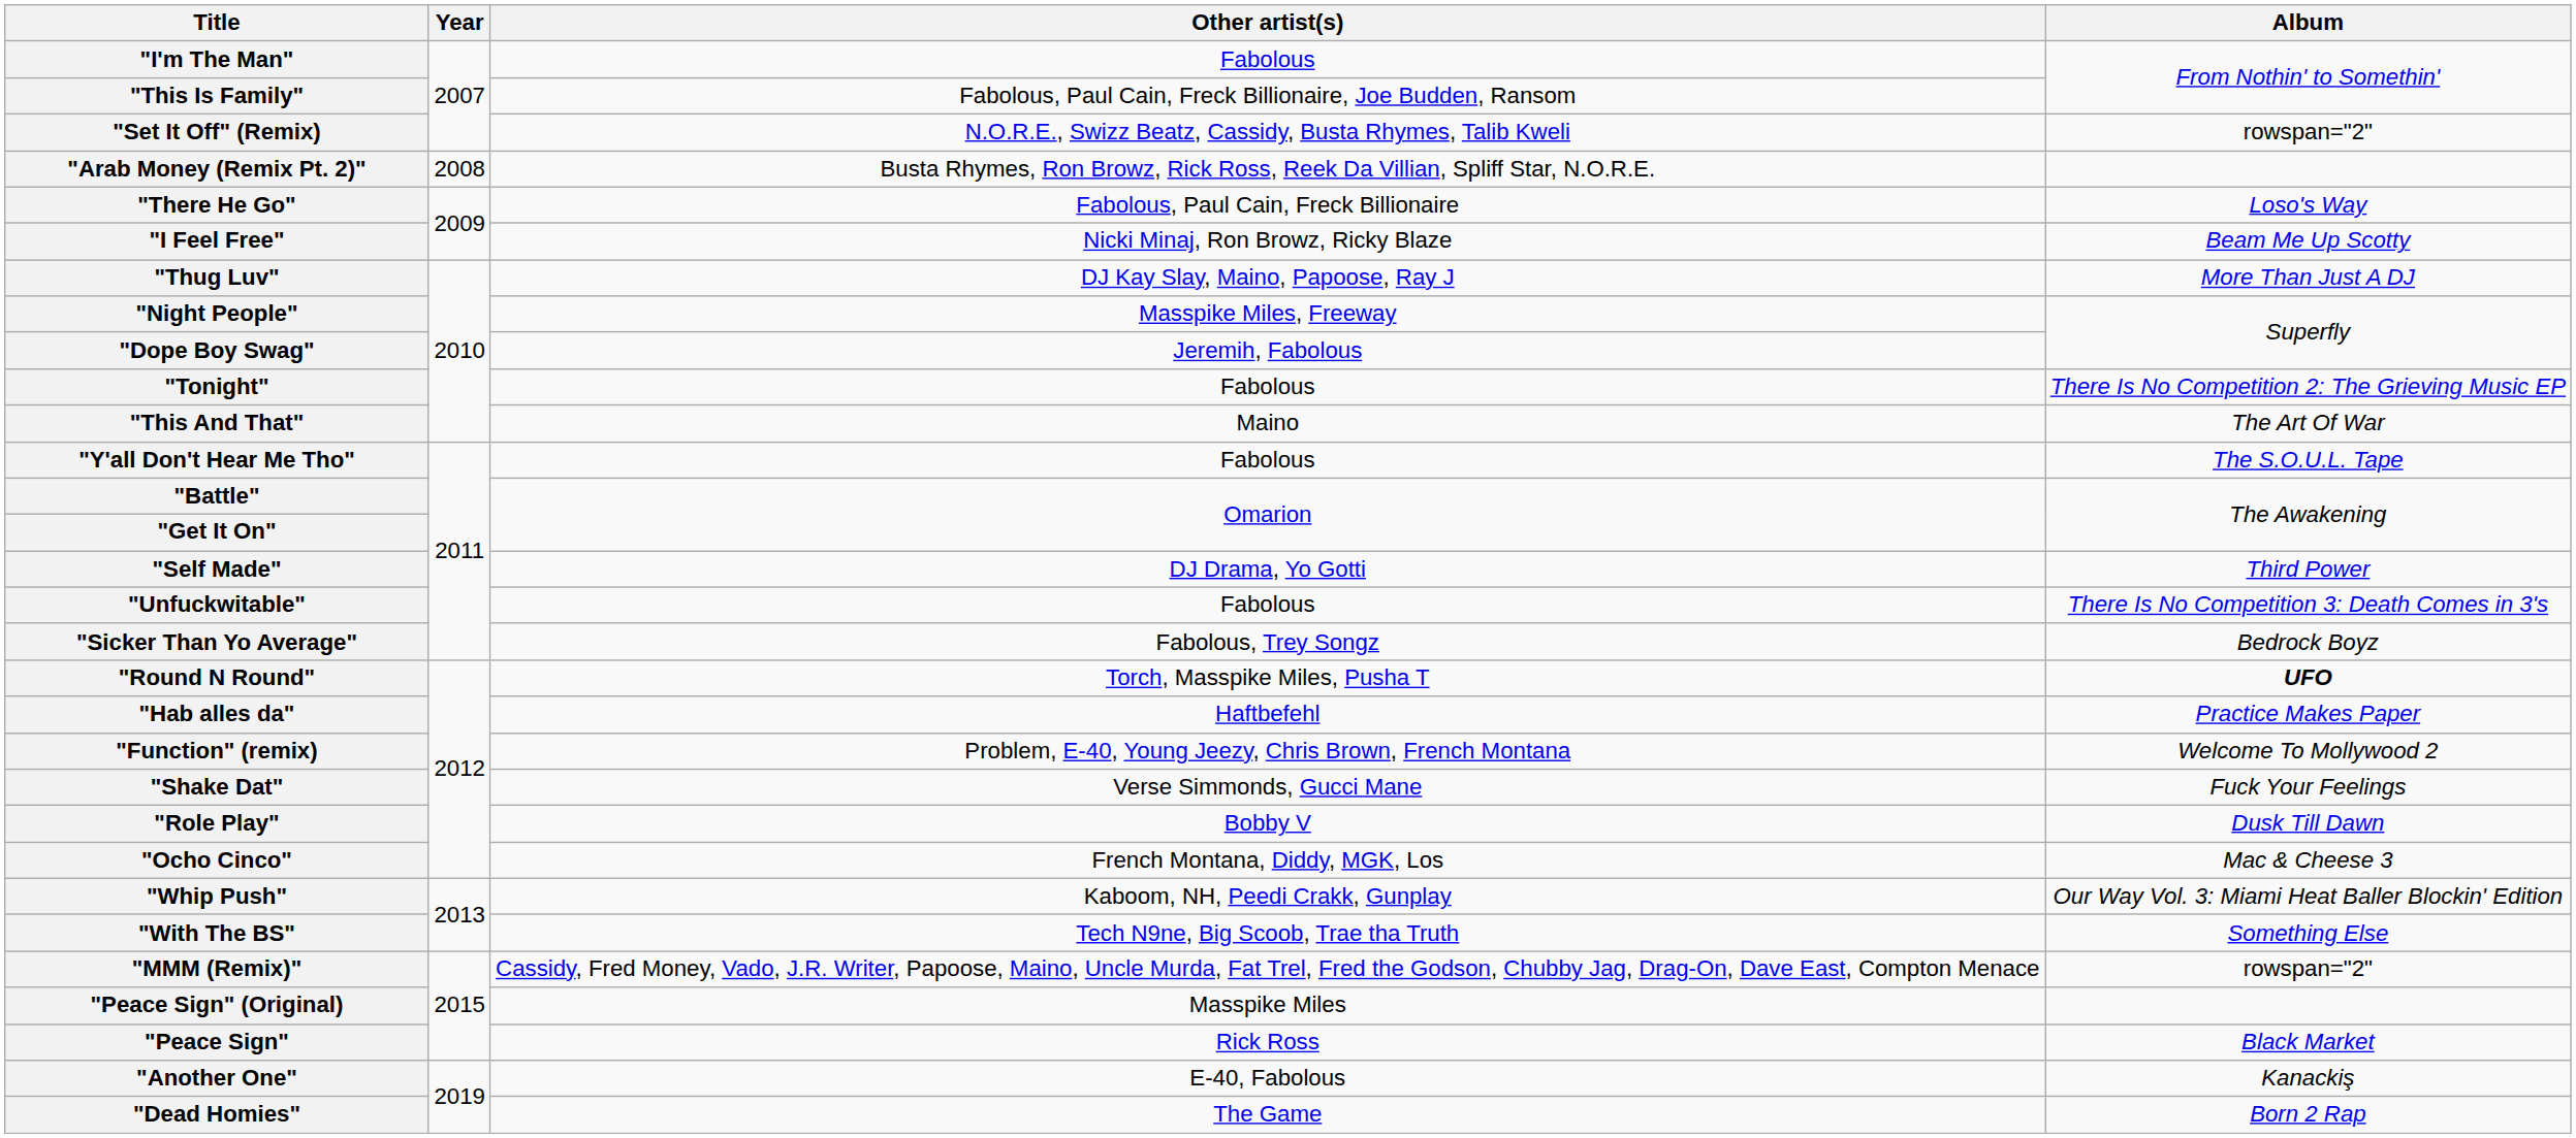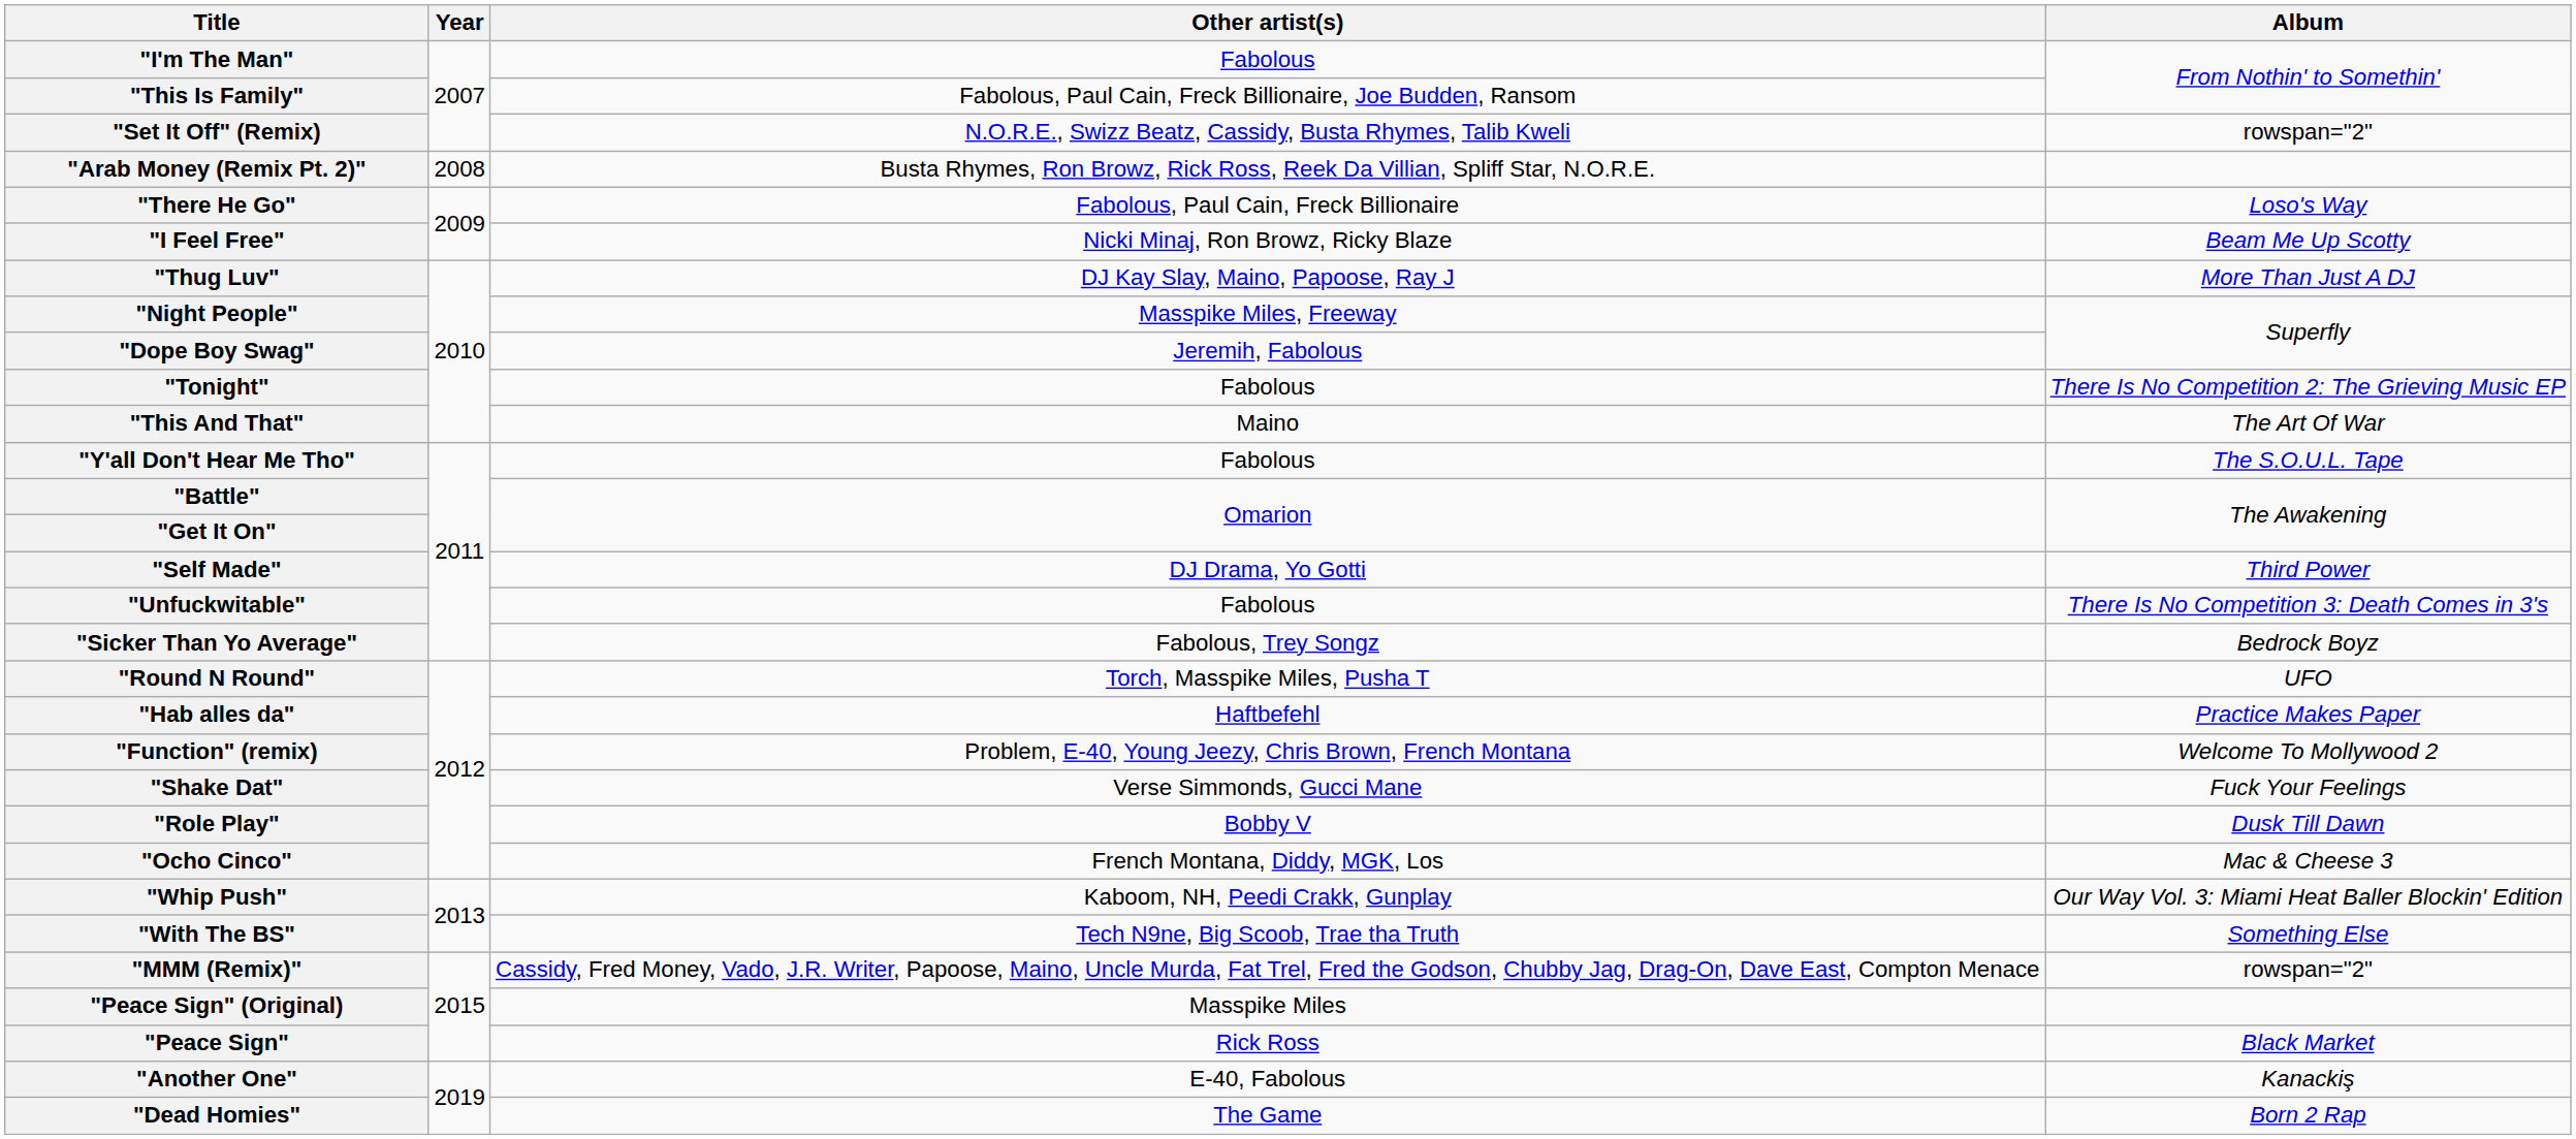"Round N Round" | Album: bold -> normal
